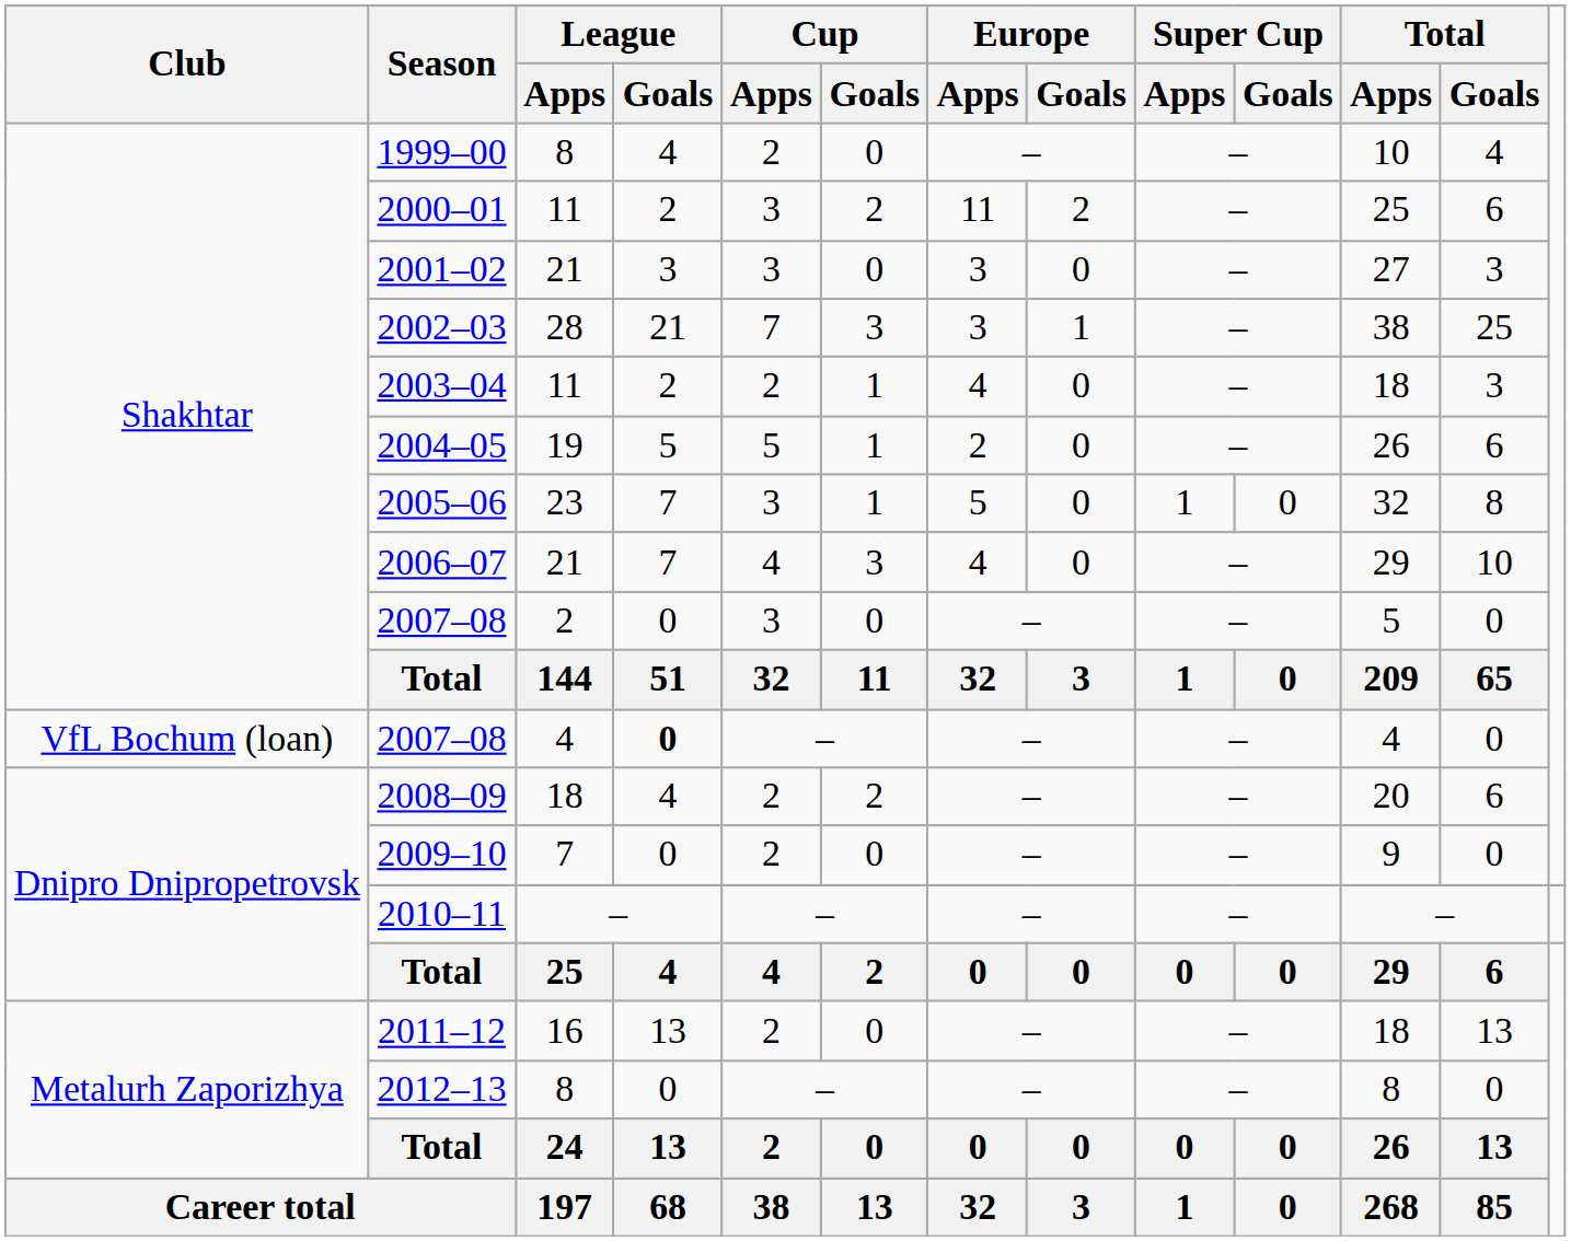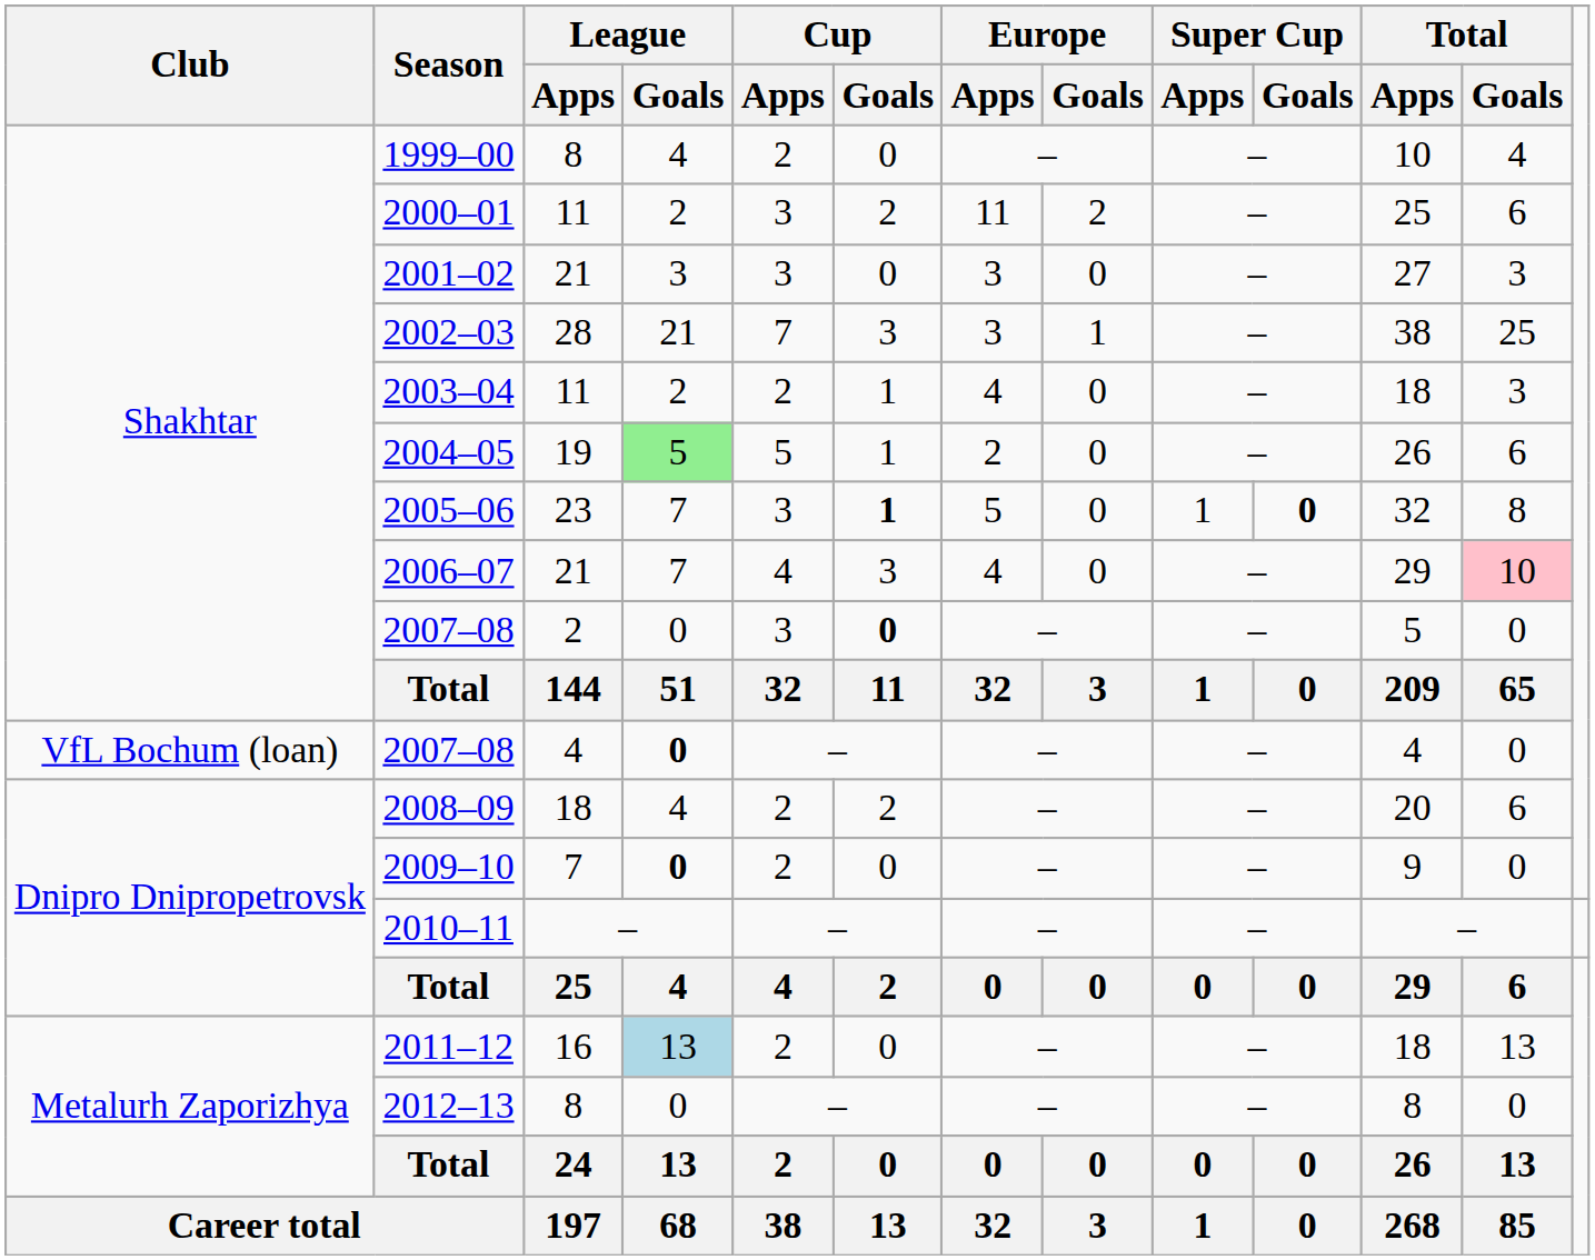2004–05 | League / Goals: no background -> lightgreen background
2005–06 | Cup / Goals: normal -> bold
2005–06 | Super Cup / Goals: normal -> bold
2006–07 | Total / Goals: no background -> pink background
2007–08 / 2 | Cup / Goals: normal -> bold
2009–10 | League / Goals: normal -> bold
2011–12 | League / Goals: no background -> lightblue background
